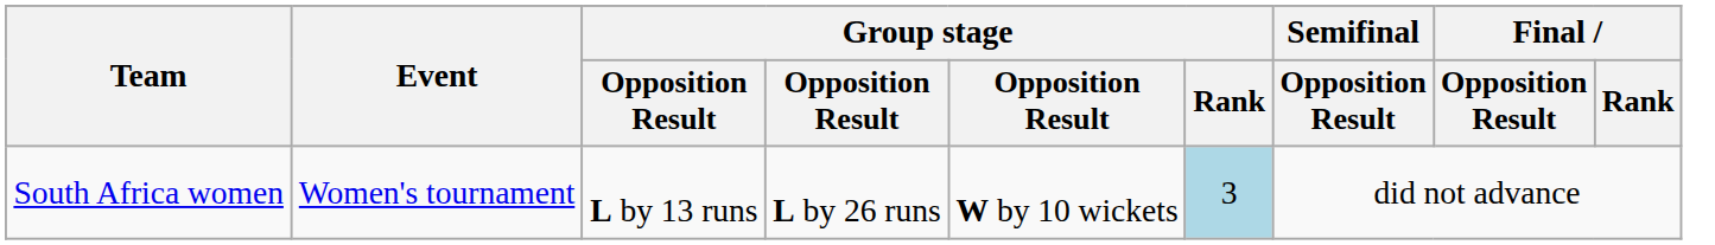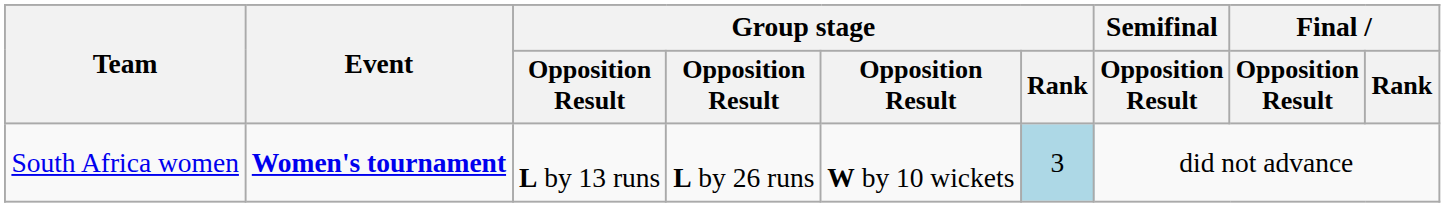South Africa women | Event: normal -> bold
